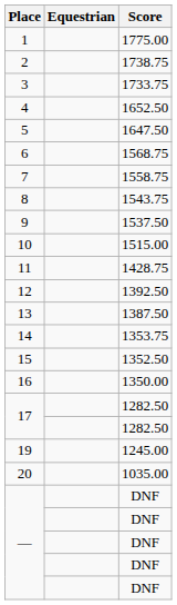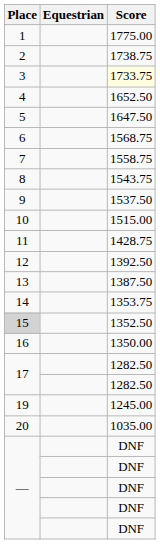3 | Score: no background -> lightyellow background
15 | Place: no background -> lightgrey background
